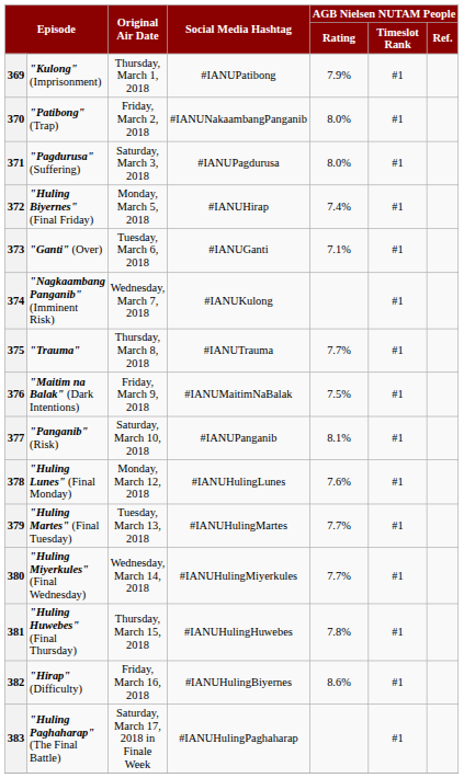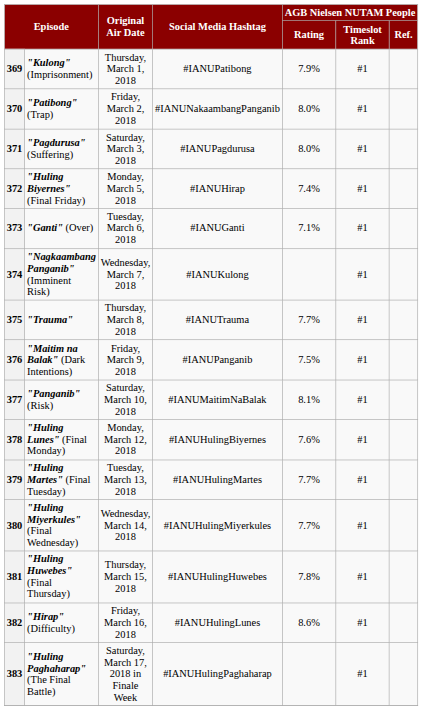376 | Social Media Hashtag: #IANUMaitimNaBalak -> #IANUPanganib
377 | Social Media Hashtag: #IANUPanganib -> #IANUMaitimNaBalak
378 | Social Media Hashtag: #IANUHulingLunes -> #IANUHulingBiyernes
382 | Social Media Hashtag: #IANUHulingBiyernes -> #IANUHulingLunes
